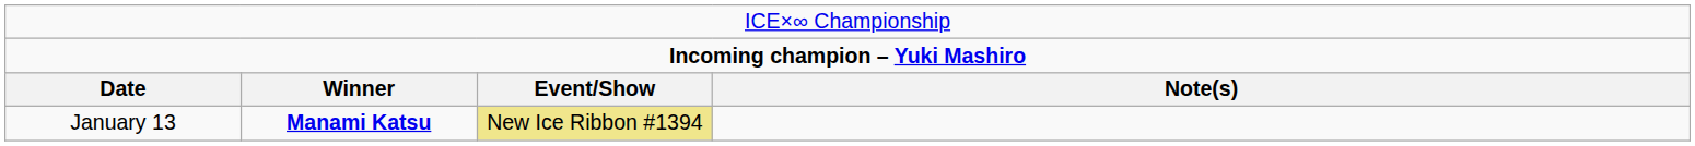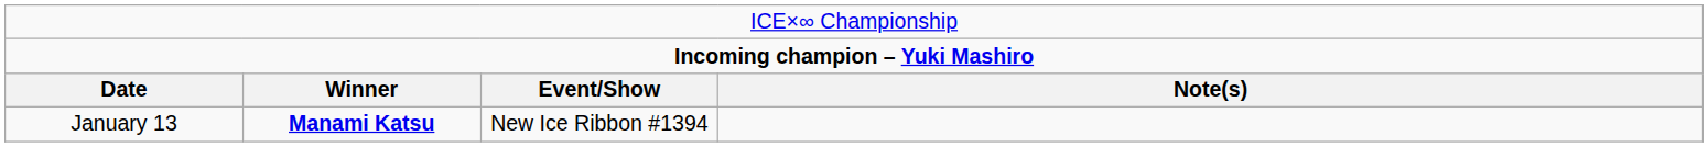January 13 | column 3: khaki background -> no background
